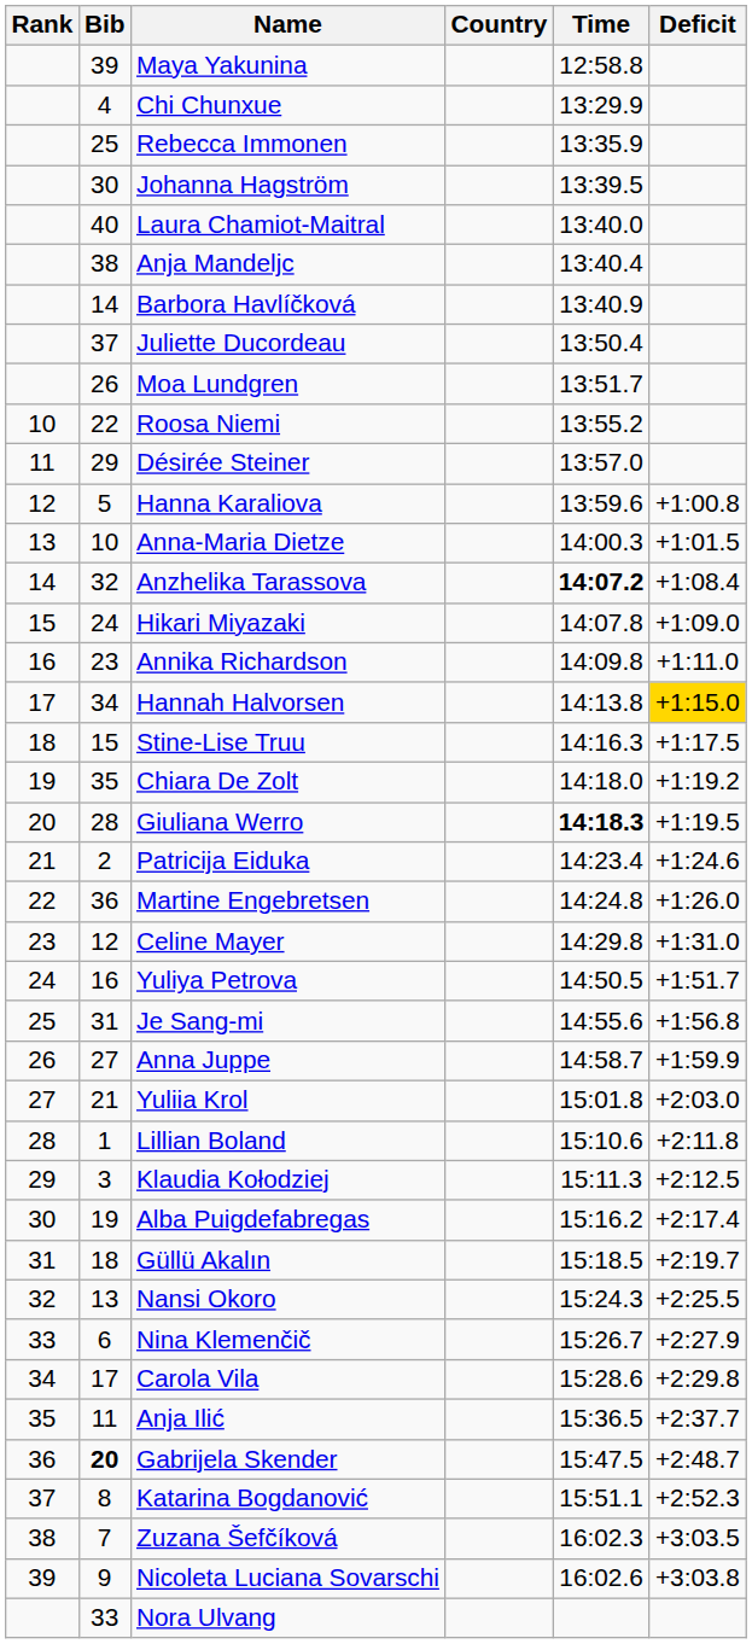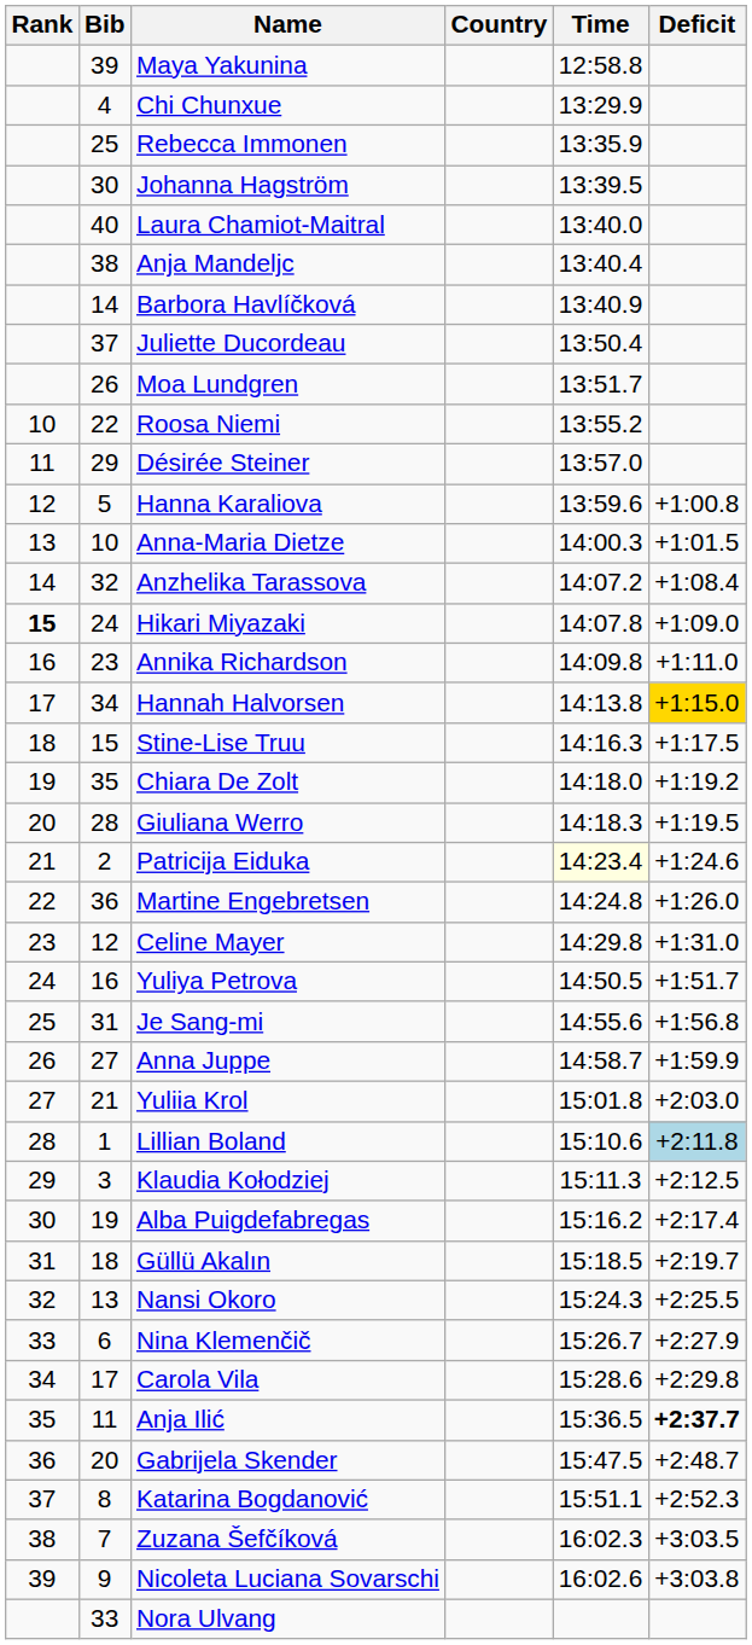Anzhelika Tarassova | Time: bold -> normal
Hikari Miyazaki | Rank: normal -> bold
Giuliana Werro | Time: bold -> normal
Patricija Eiduka | Time: no background -> lightyellow background
Lillian Boland | Deficit: no background -> lightblue background
Anja Ilić | Deficit: normal -> bold
Gabrijela Skender | Bib: bold -> normal
